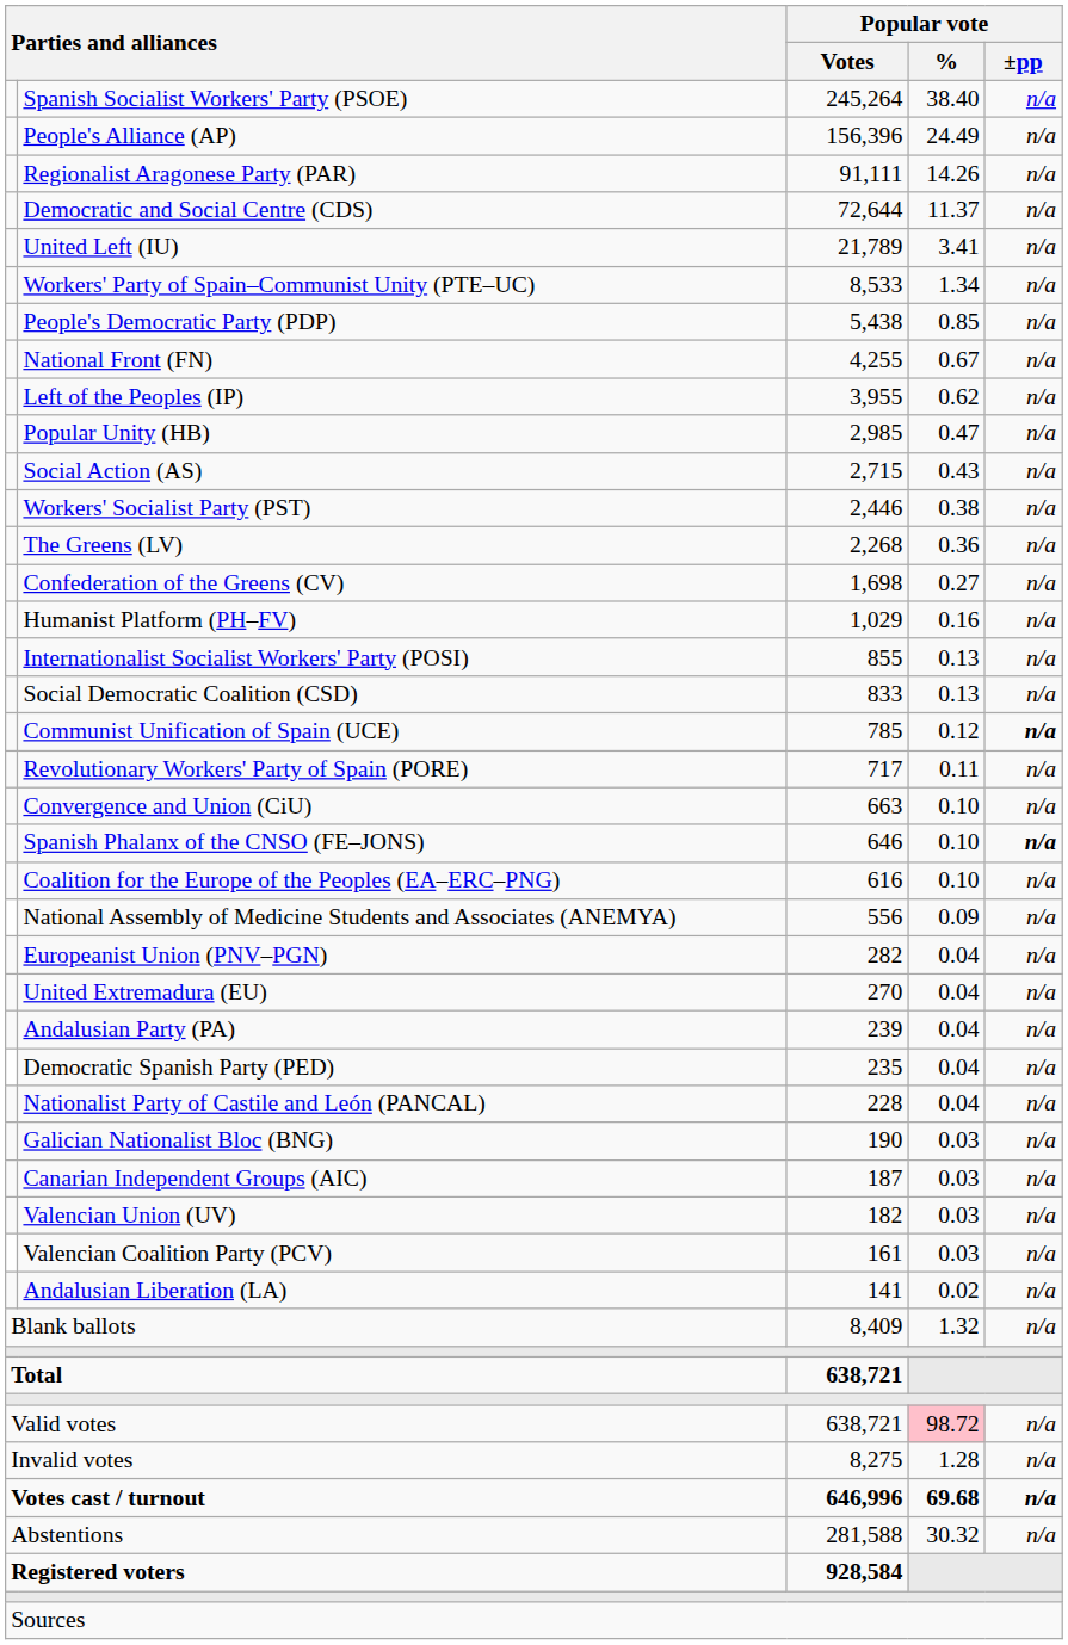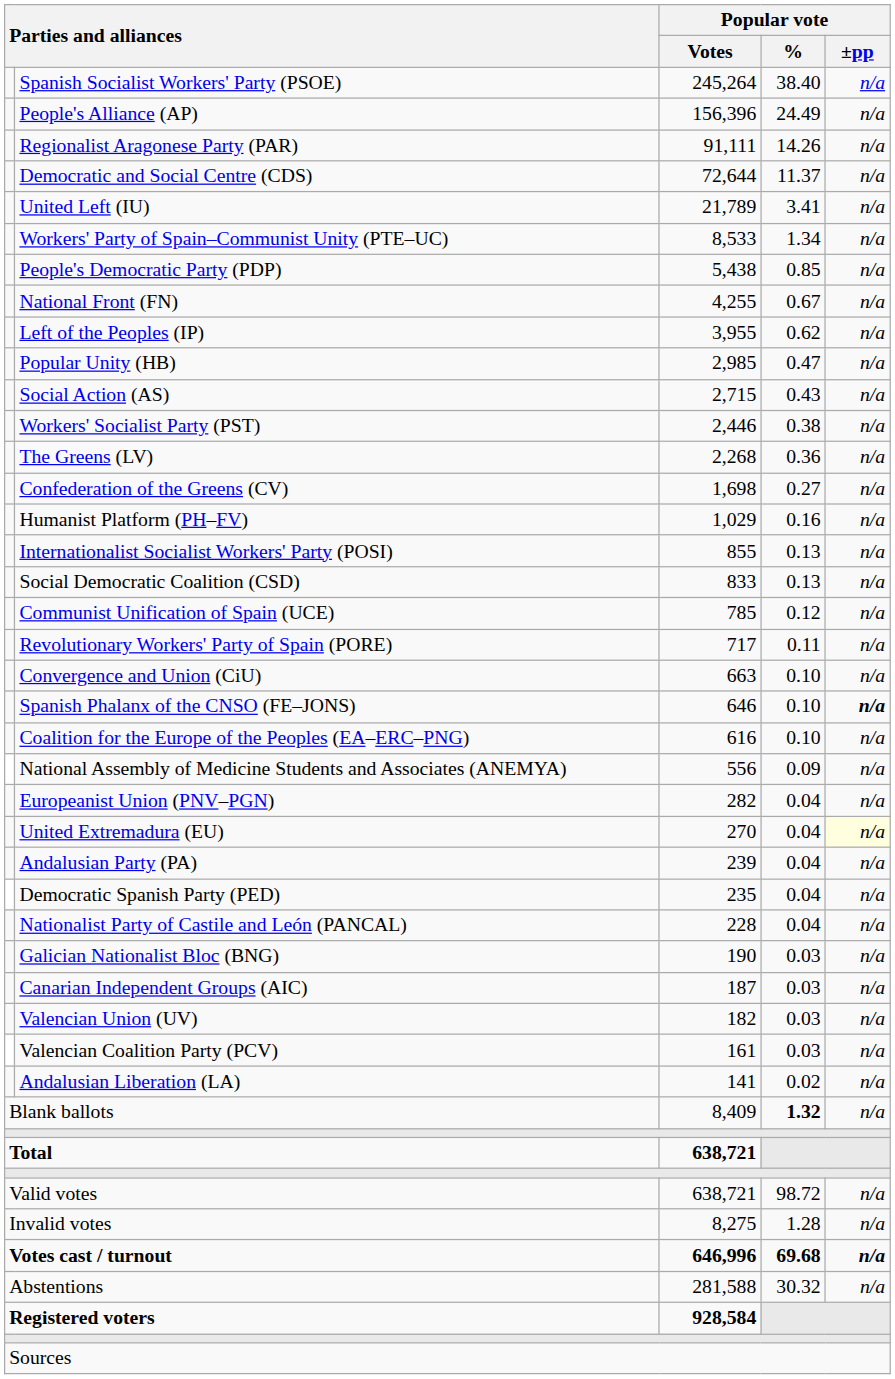Communist Unification of Spain (UCE) | Popular vote / ±pp: bold -> normal
United Extremadura (EU) | Popular vote / ±pp: no background -> lightyellow background
Blank ballots | Popular vote / %: normal -> bold
Valid votes | Popular vote / %: pink background -> no background
